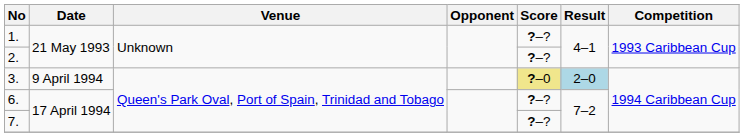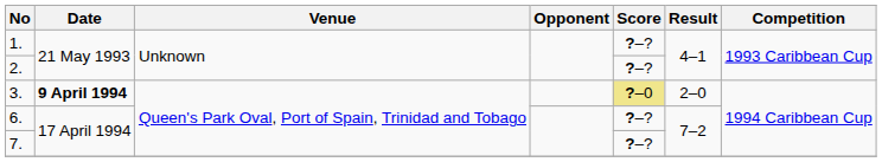3. | Date: normal -> bold
3. | Result: lightblue background -> no background
